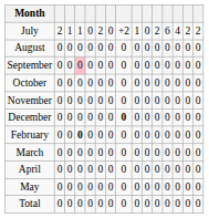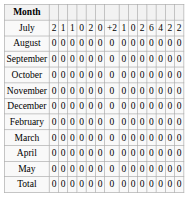September | column 4: pink background -> no background
December | column 8: bold -> normal
February | column 4: bold -> normal
